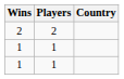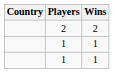columns swapped: Country <-> Wins
